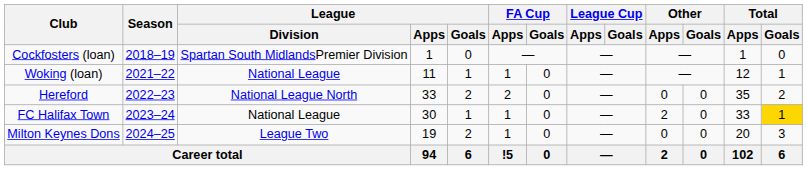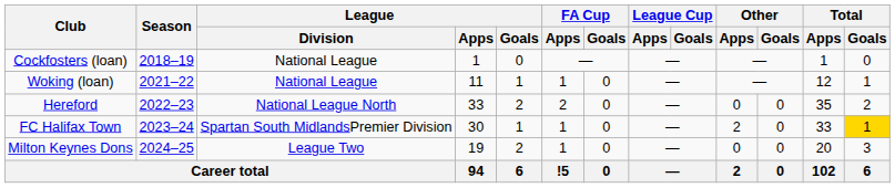Cockfosters (loan) | League / Division: Spartan South MidlandsPremier Division -> National League
FC Halifax Town | League / Division: National League -> Spartan South MidlandsPremier Division
